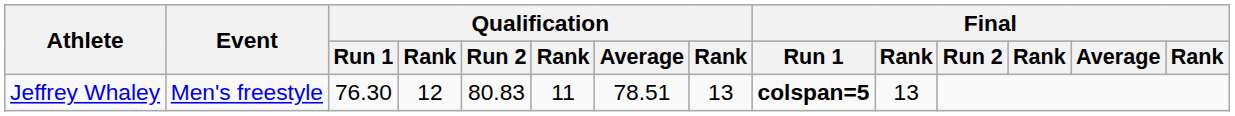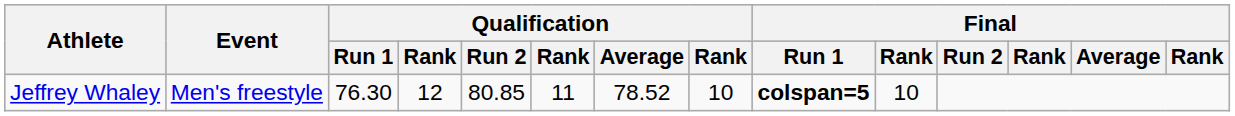Jeffrey Whaley | Qualification / Run 2: 80.83 -> 80.85
Jeffrey Whaley | Qualification / Average: 78.51 -> 78.52
Jeffrey Whaley | column 8: 13 -> 10
Jeffrey Whaley | column 10: 13 -> 10
